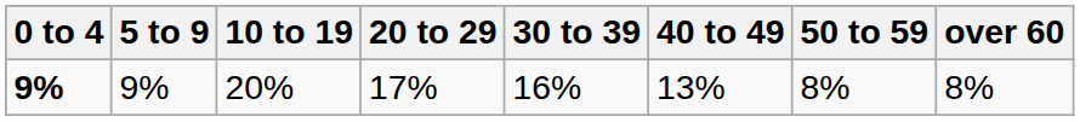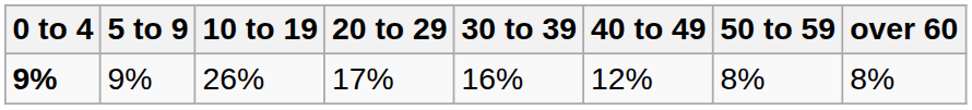row 2 | 10 to 19: 20% -> 26%
row 2 | 40 to 49: 13% -> 12%
